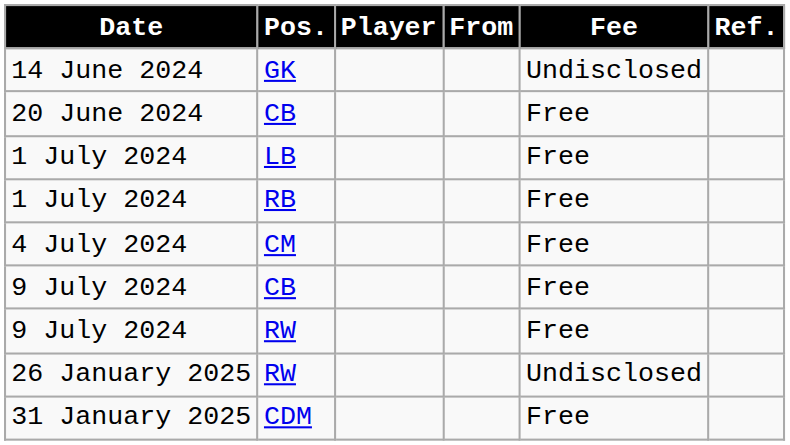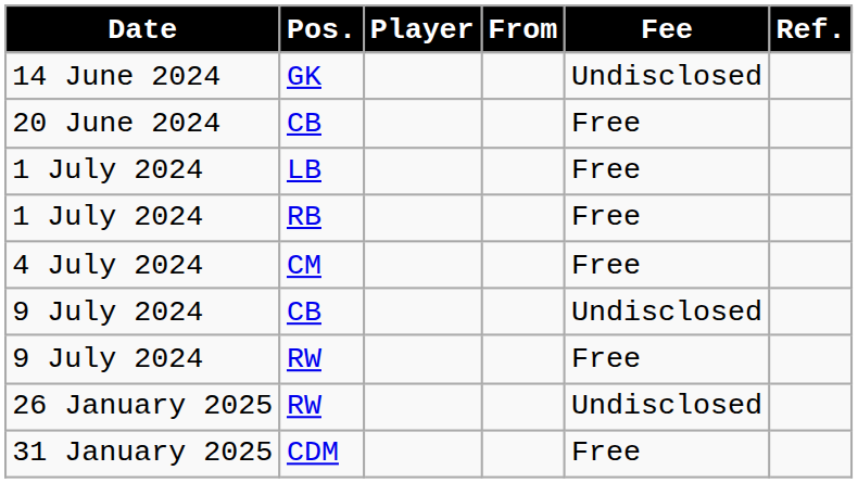9 July 2024 / CB | Fee: Free -> Undisclosed
